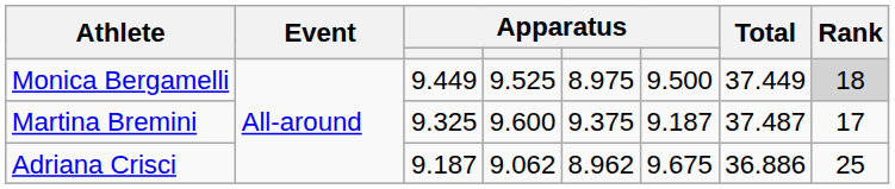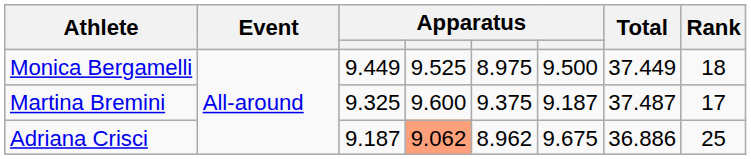row 3 | Rank: lightgrey background -> no background
row 5 | column 4: no background -> lightsalmon background
